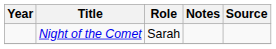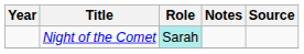Night of the Comet | Role: no background -> paleturquoise background
